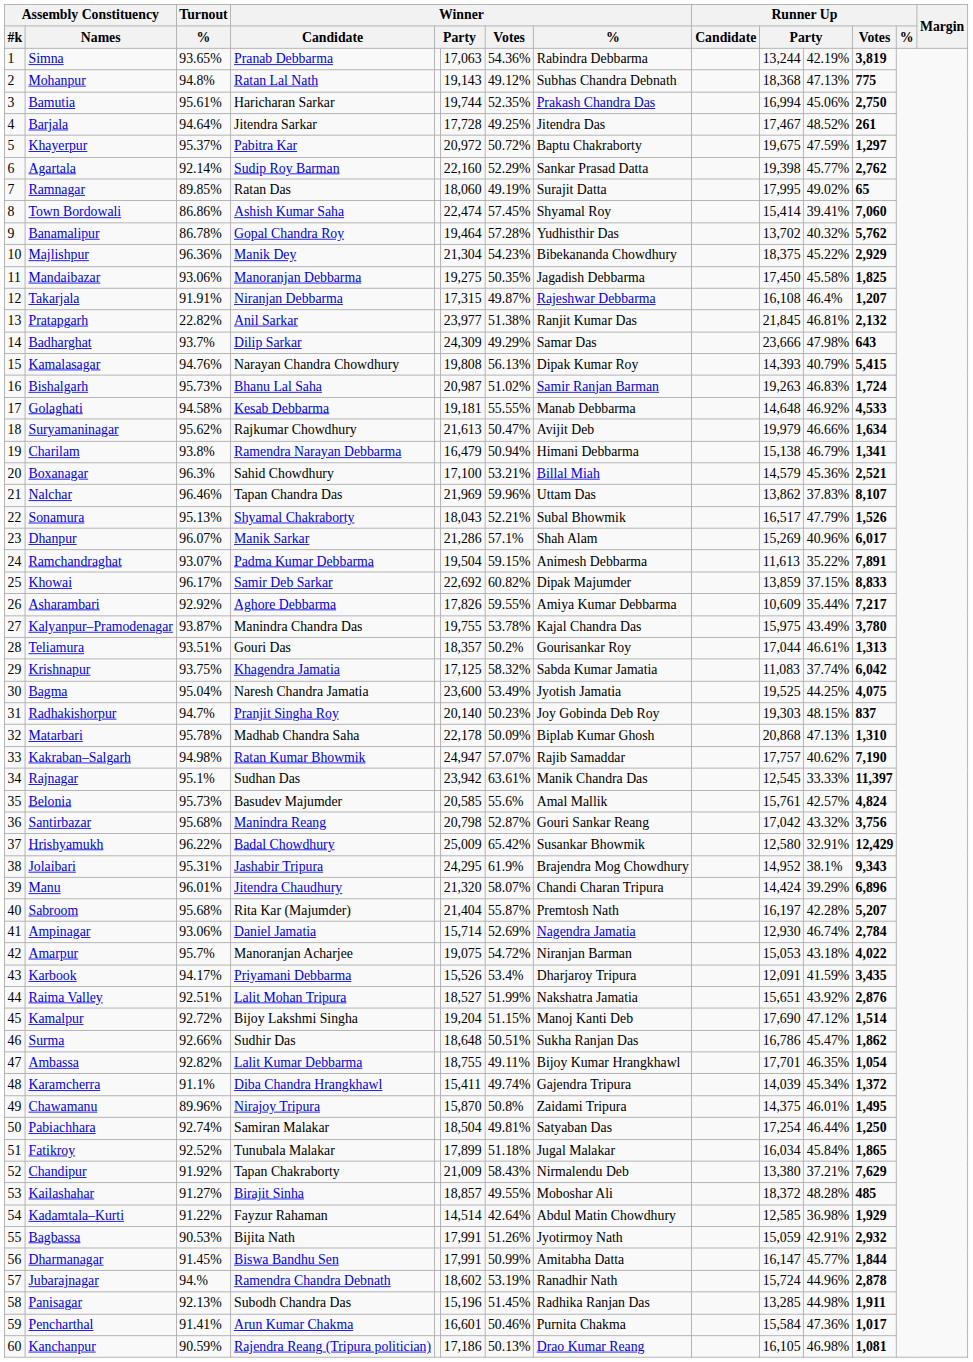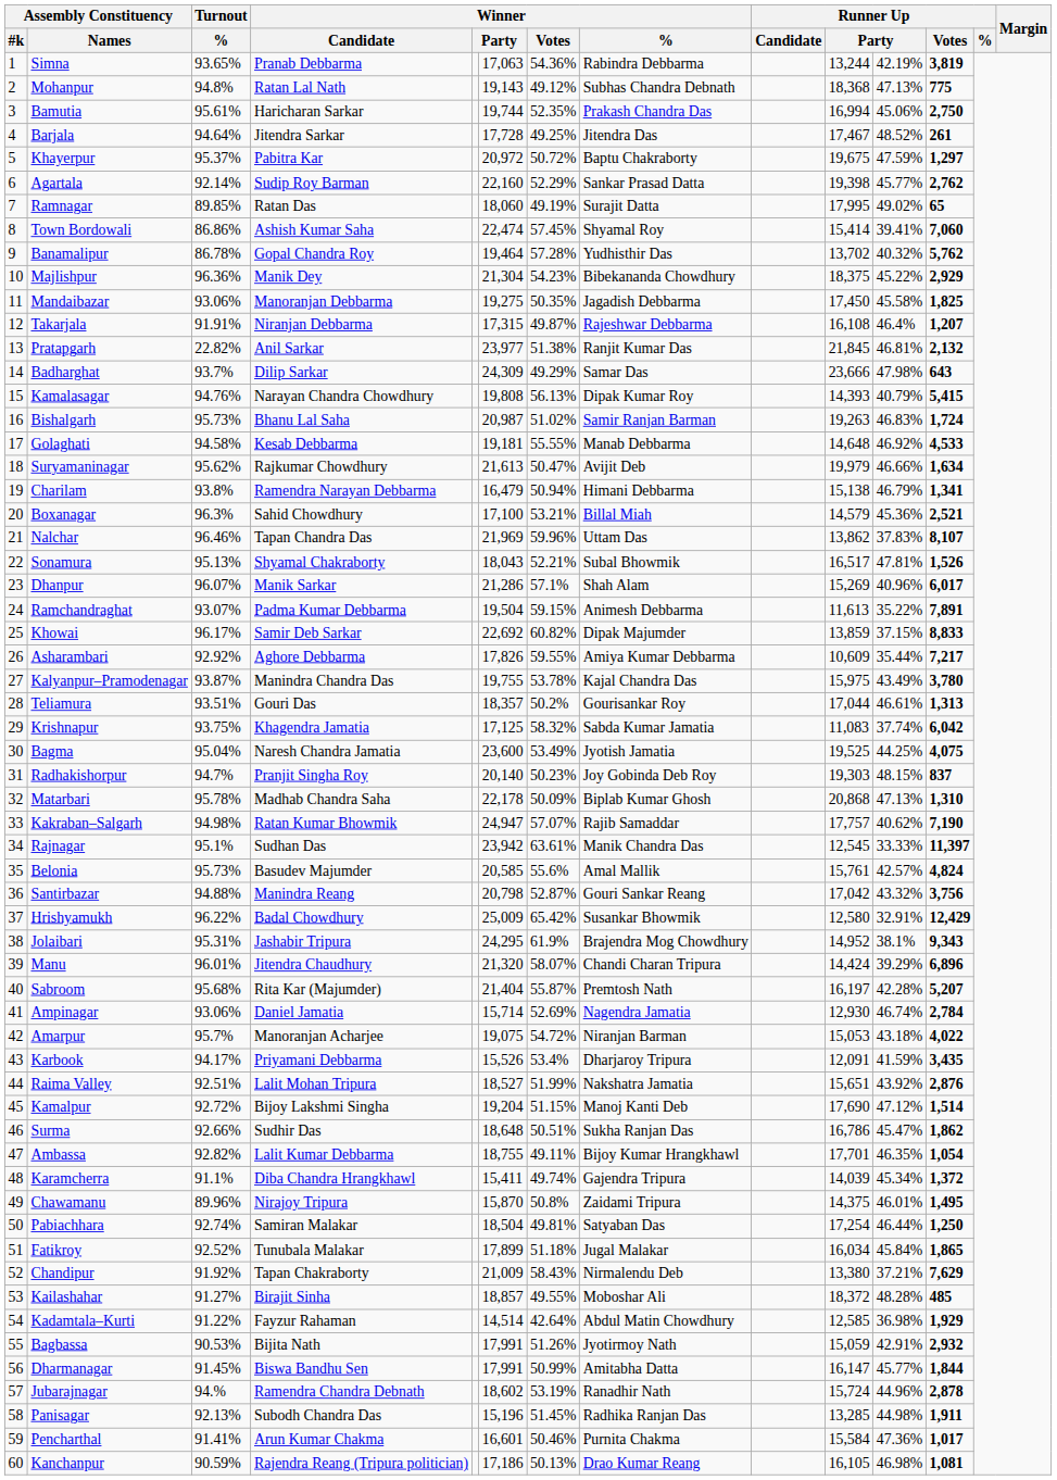Sonamura | column 11: 47.79% -> 47.81%
Santirbazar | Turnout / %: 95.68% -> 94.88%
